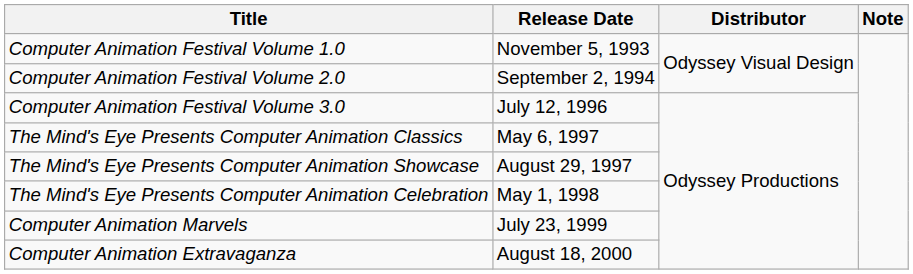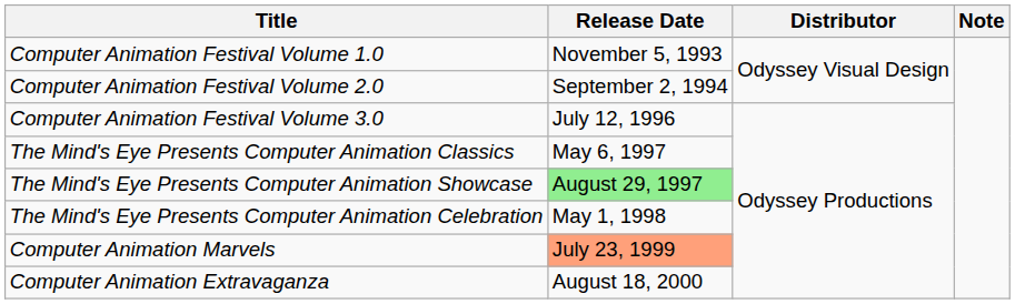The Mind's Eye Presents Computer Animation Showcase | Release Date: no background -> lightgreen background
Computer Animation Marvels | Release Date: no background -> lightsalmon background
